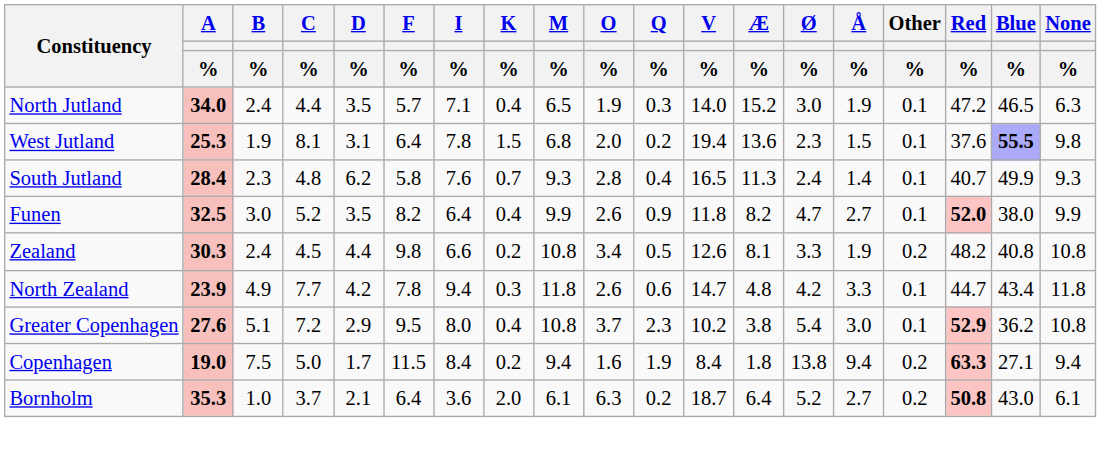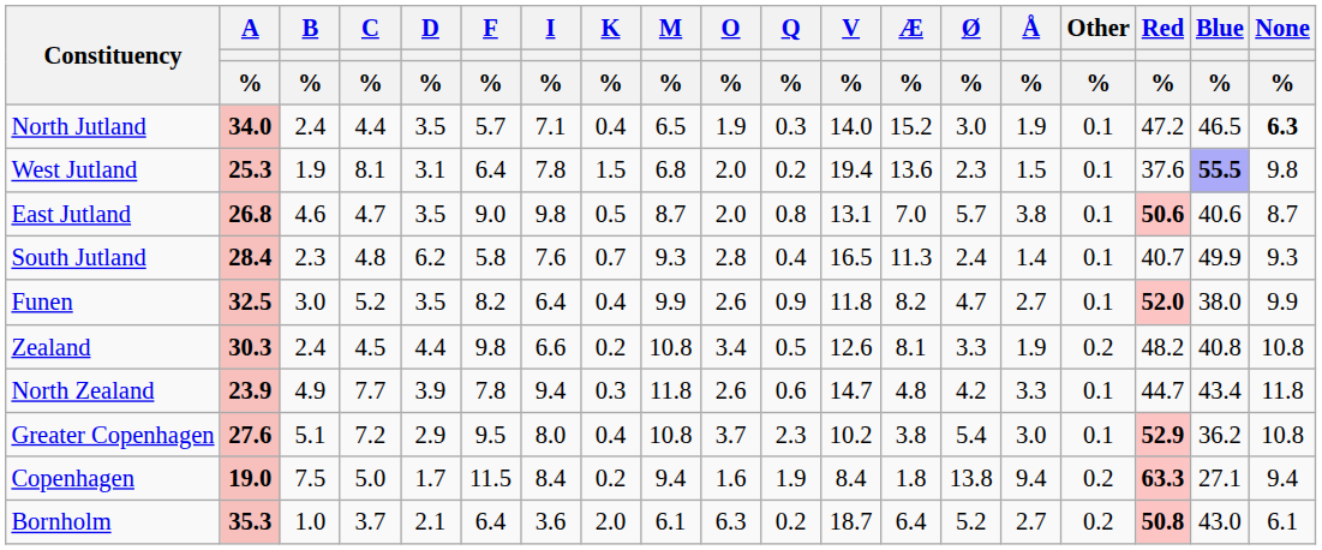North Jutland | None / %: normal -> bold
+ row: East Jutland | 26.8 | 4.6 | 4.7 | 3.5 | 9.0 | 9.8 | 0.5 | 8.7 | 2.0 | 0.8 | 13.1 | 7.0 | 5.7 | 3.8 | 0.1 | 50.6 | 40.6 | 8.7
North Zealand | D / %: 4.2 -> 3.9
